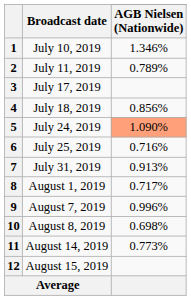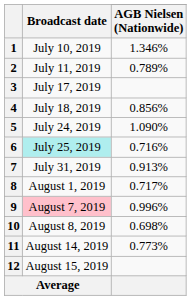5 | AGB Nielsen (Nationwide): lightsalmon background -> no background
6 | Broadcast date: no background -> paleturquoise background
9 | Broadcast date: no background -> pink background
